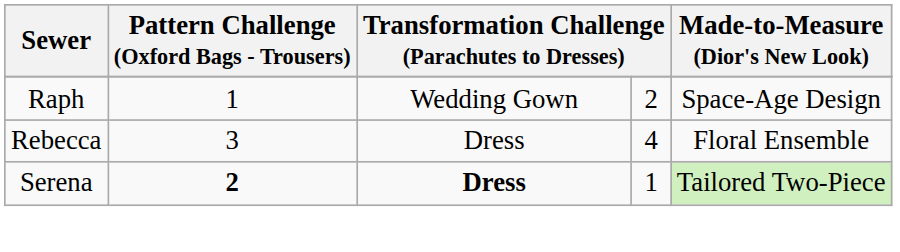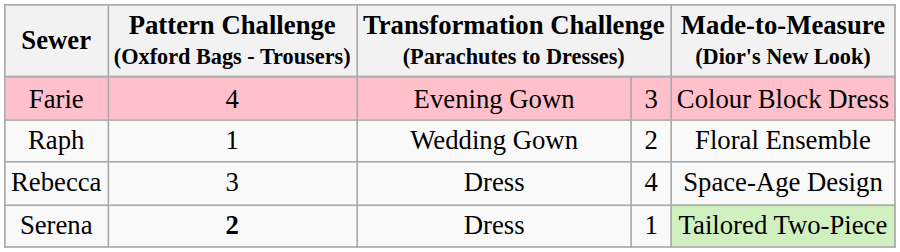+ row: Farie | 4 | Evening Gown | 3 | Colour Block Dress
Raph | Made-to-Measure (Dior's New Look): Space-Age Design -> Floral Ensemble
Rebecca | Made-to-Measure (Dior's New Look): Floral Ensemble -> Space-Age Design
Serena | column 3: bold -> normal
